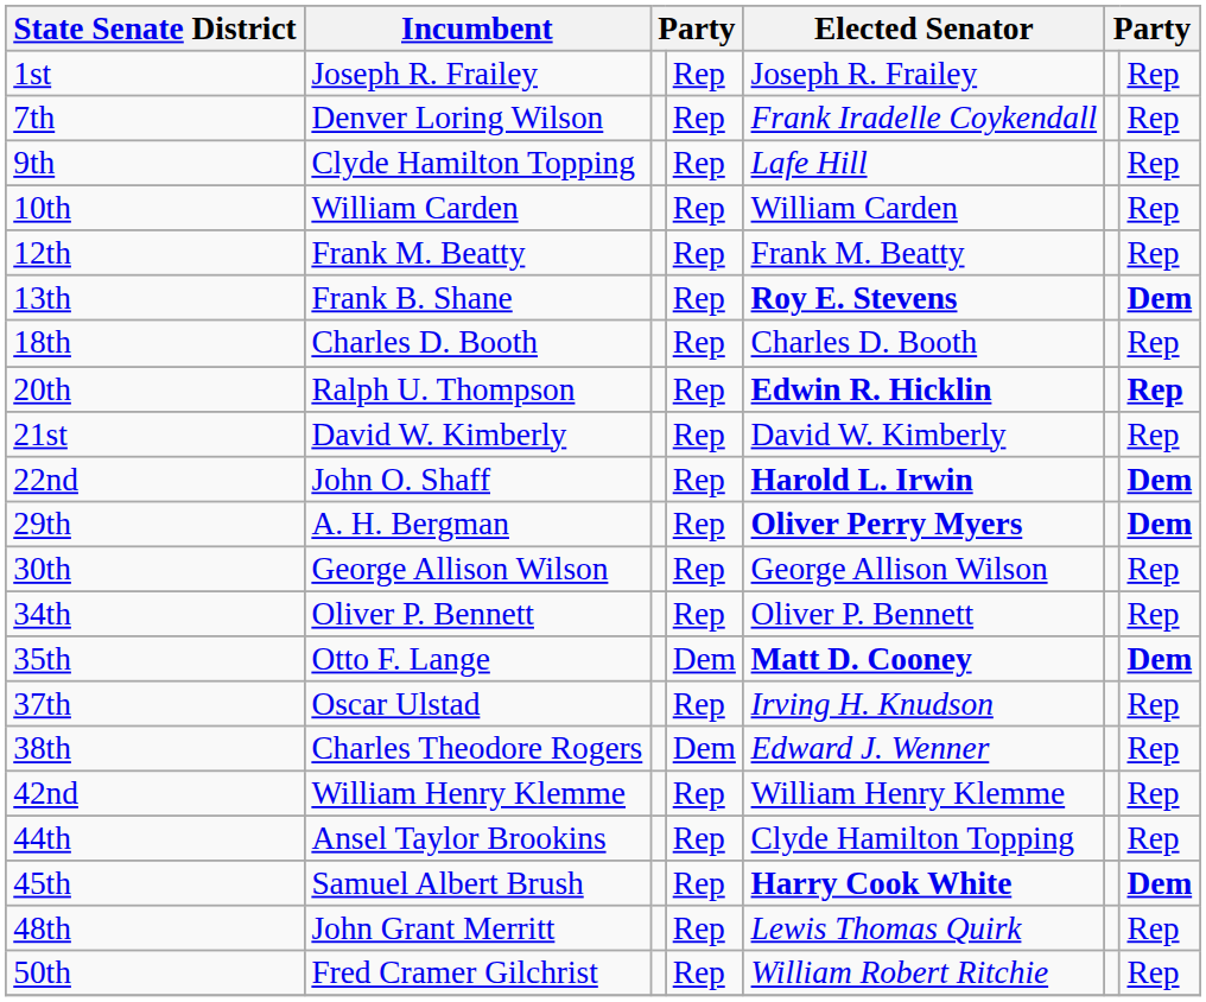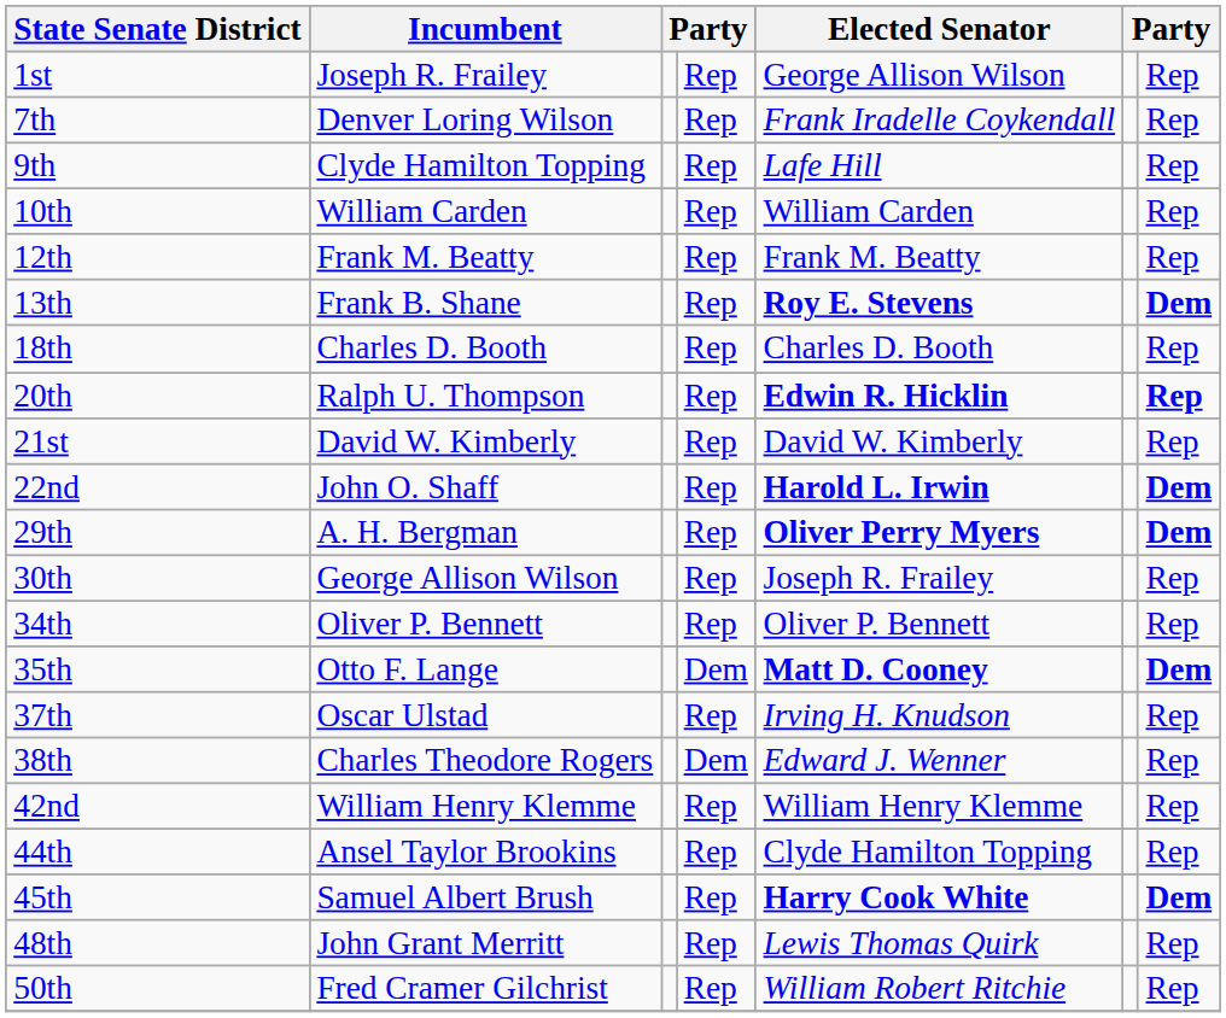1st | Elected Senator: Joseph R. Frailey -> George Allison Wilson
30th | Elected Senator: George Allison Wilson -> Joseph R. Frailey
